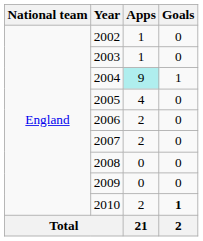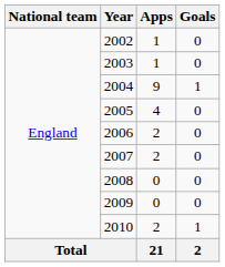2004 | Apps: paleturquoise background -> no background
2010 | Goals: bold -> normal
